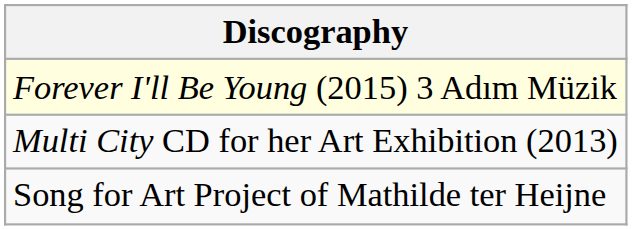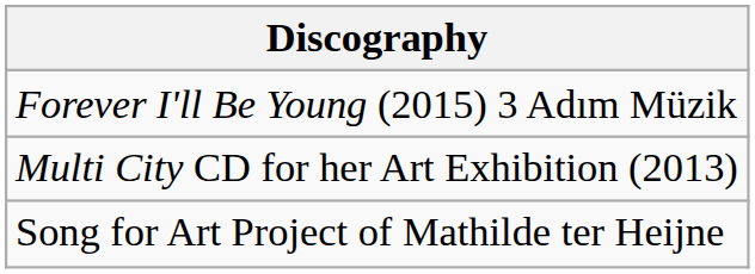row 2 | column 1: lightyellow background -> no background
